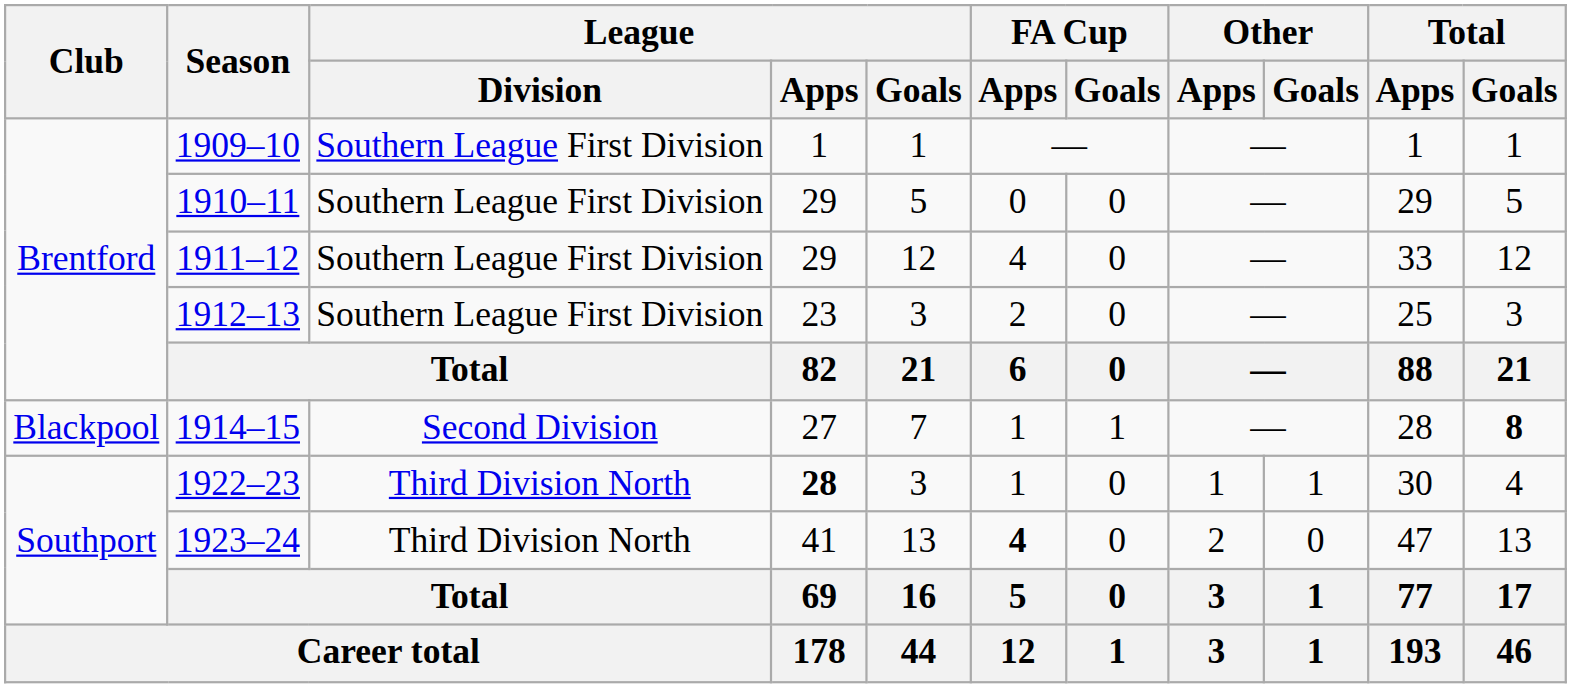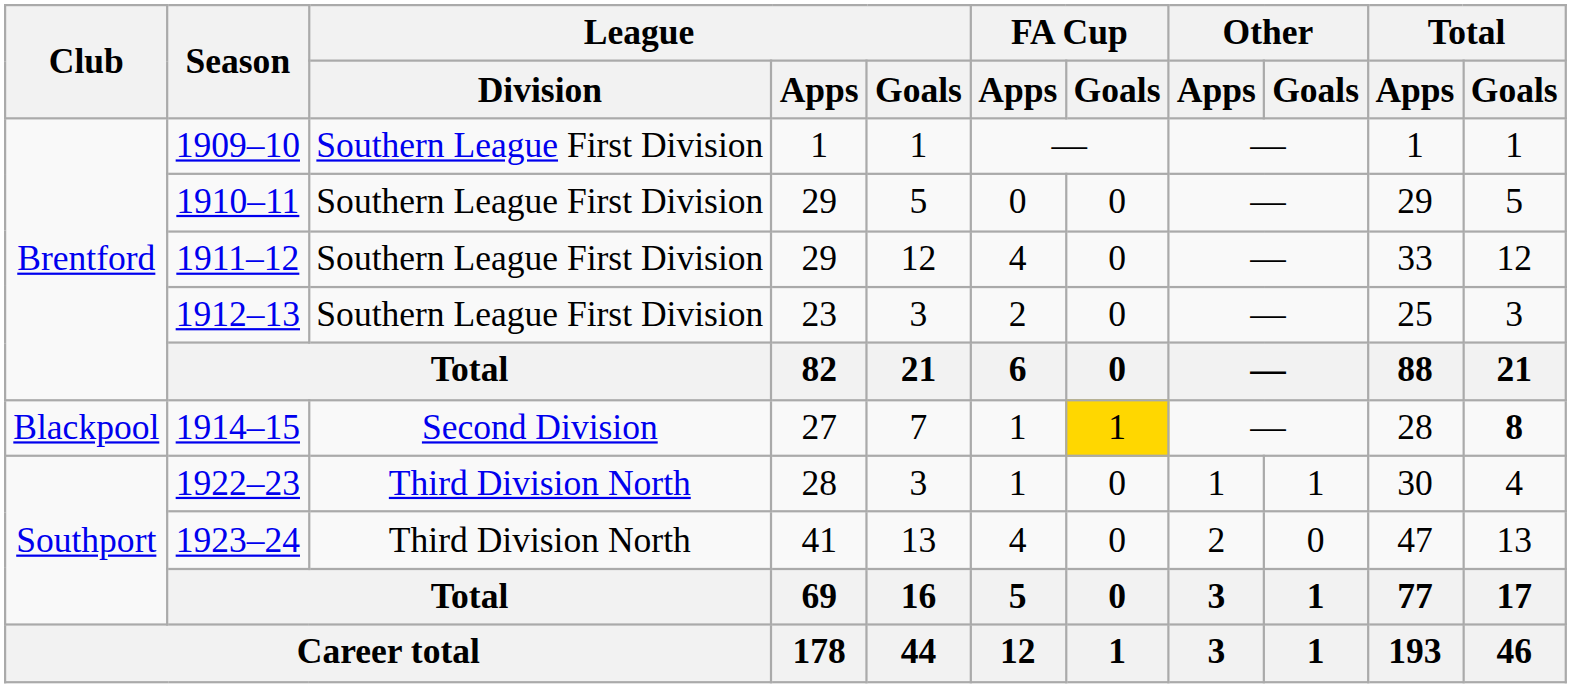1914–15 | FA Cup / Goals: no background -> gold background
1922–23 | League / Apps: bold -> normal
1923–24 | FA Cup / Apps: bold -> normal
